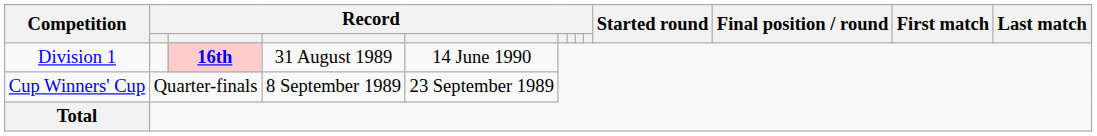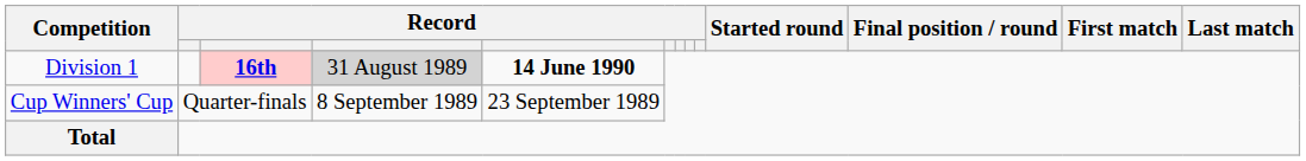Division 1 | column 4: no background -> lightgrey background
Division 1 | column 5: normal -> bold
